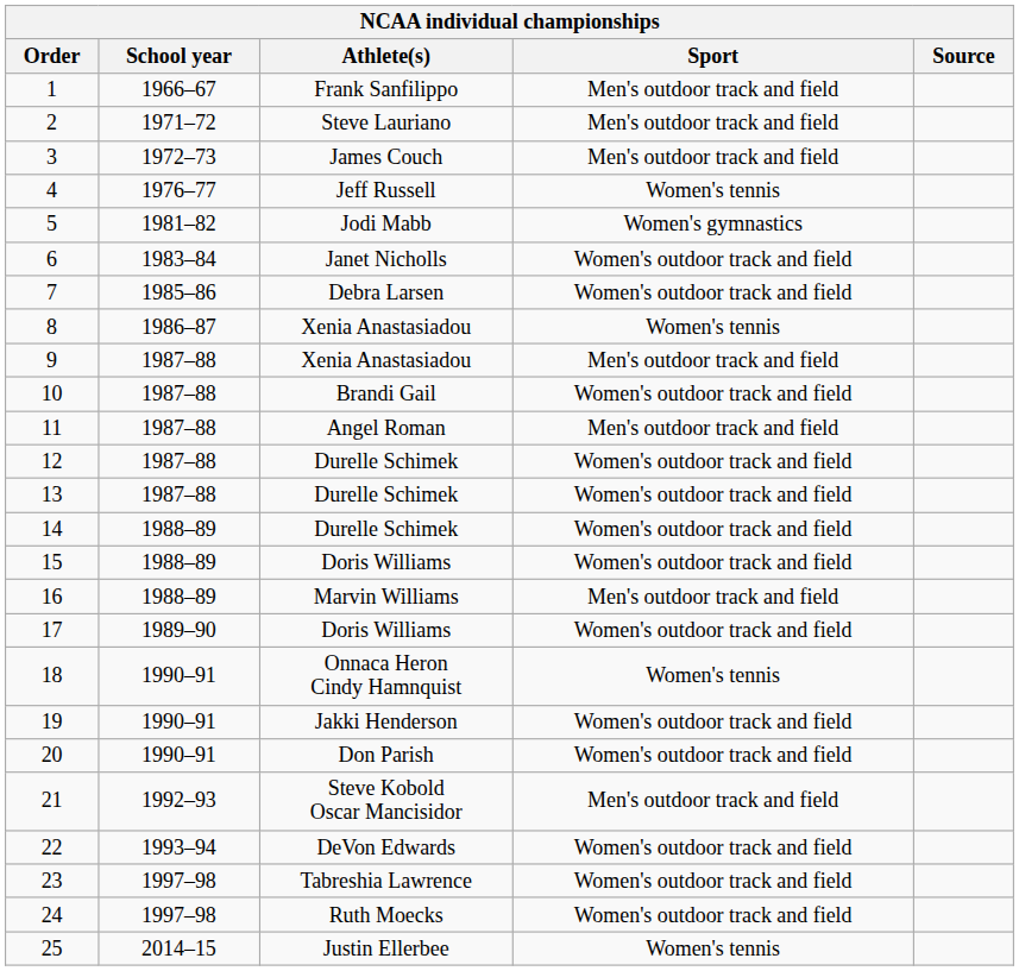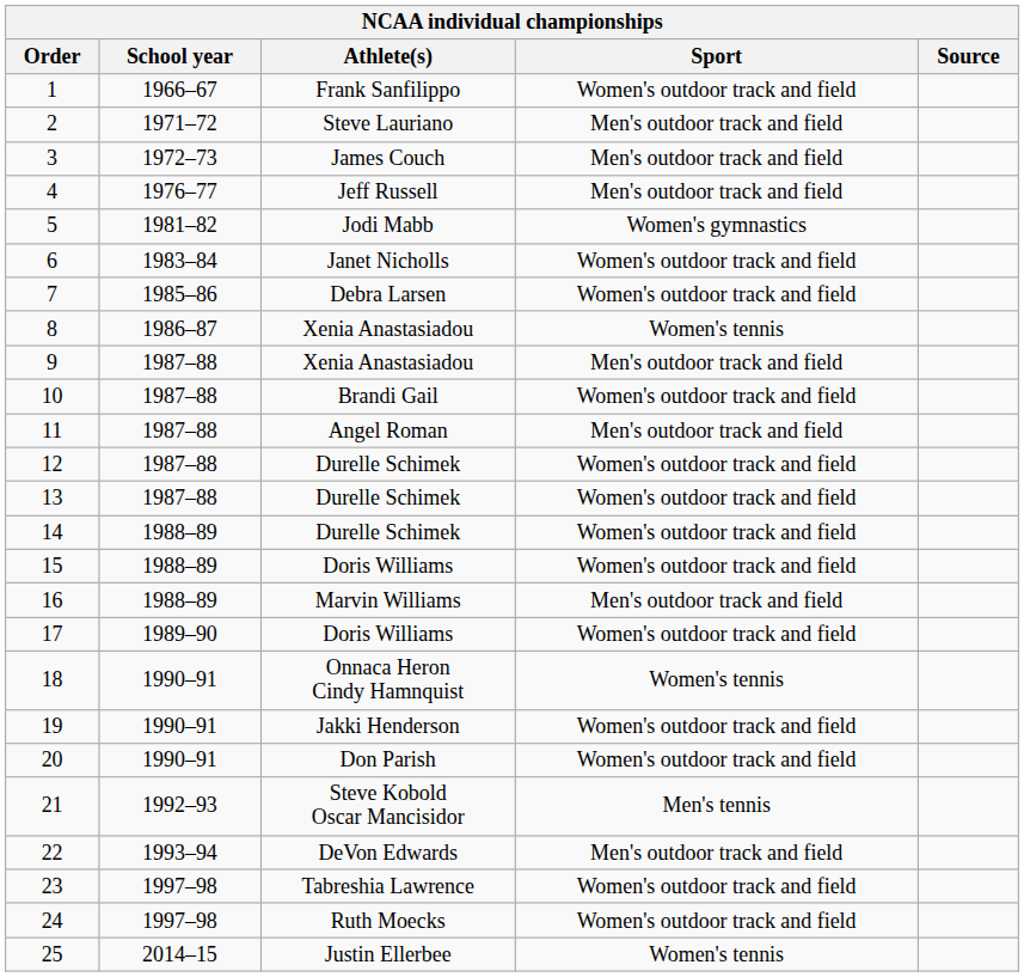1 | Sport: Men's outdoor track and field -> Women's outdoor track and field
4 | Sport: Women's tennis -> Men's outdoor track and field
21 | Sport: Men's outdoor track and field -> Men's tennis
22 | Sport: Women's outdoor track and field -> Men's outdoor track and field
